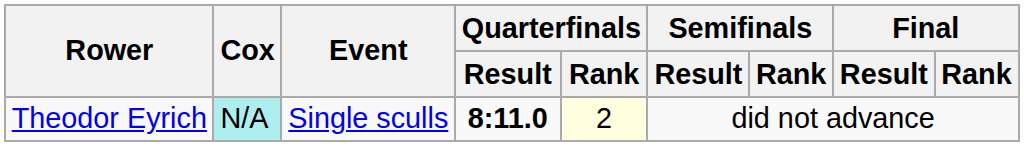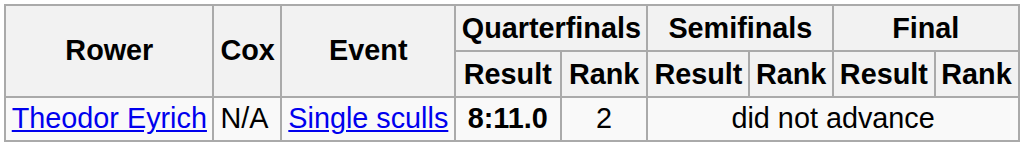Theodor Eyrich | Cox: paleturquoise background -> no background
Theodor Eyrich | Quarterfinals / Rank: lightyellow background -> no background
